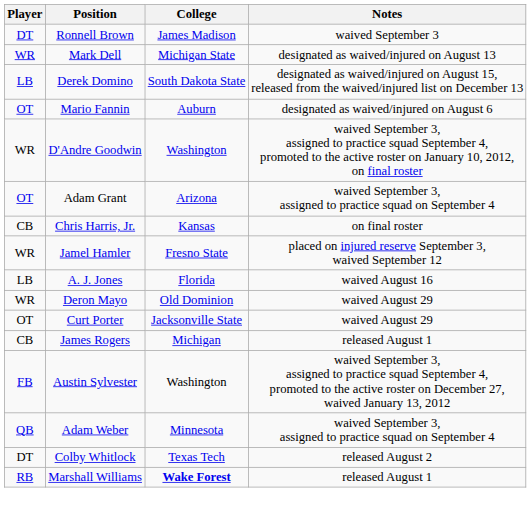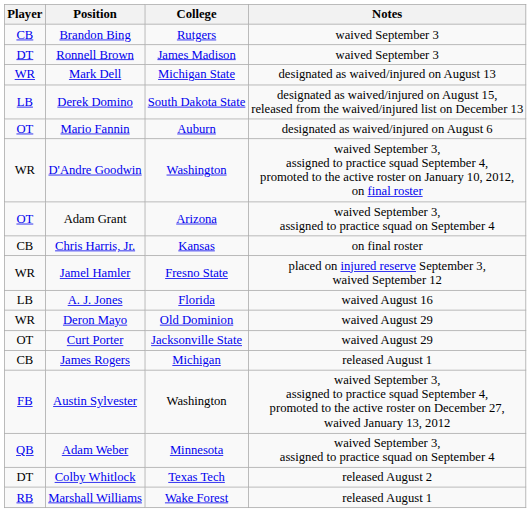+ row: CB | Brandon Bing | Rutgers | waived September 3
Marshall Williams | College: bold -> normal
